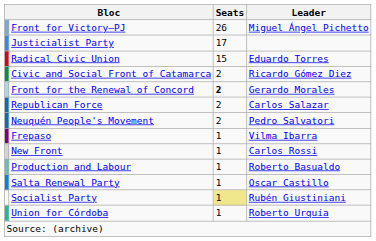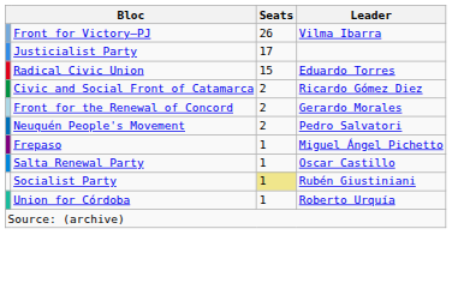Front for Victory–PJ | Leader: Miguel Ángel Pichetto -> Vilma Ibarra
Front for the Renewal of Concord | Seats: bold -> normal
- row: Republican Force | 2 | Carlos Salazar
Frepaso | Leader: Vilma Ibarra -> Miguel Ángel Pichetto
- row: New Front | 1 | Carlos Rossi
- row: Production and Labour | 1 | Roberto Basualdo
